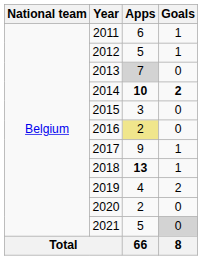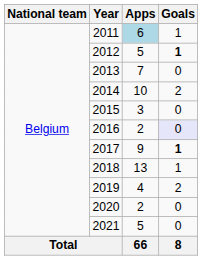2011 | Apps: no background -> lightblue background
2012 | Goals: normal -> bold
2013 | Apps: lightgrey background -> no background
2014 | Apps: bold -> normal
2014 | Goals: bold -> normal
2016 | Apps: khaki background -> no background
2016 | Goals: no background -> lavender background
2017 | Goals: normal -> bold
2018 | Apps: bold -> normal
2021 | Goals: lightgrey background -> no background
